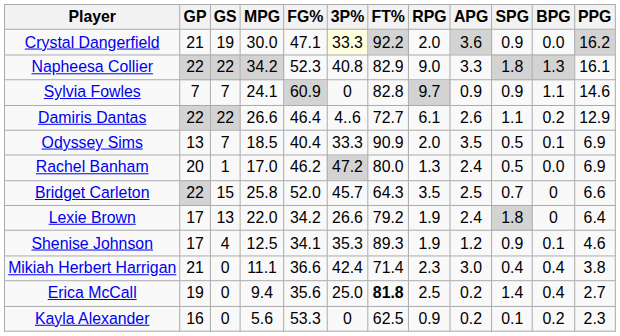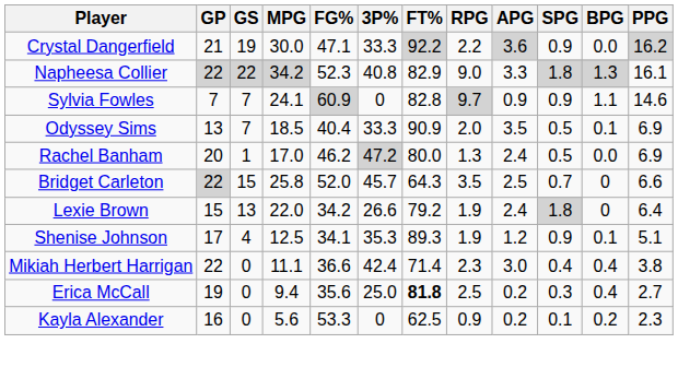Crystal Dangerfield | 3P%: lightyellow background -> no background
Crystal Dangerfield | RPG: 2.0 -> 2.2
- row: Damiris Dantas | 22 | 22 | 26.6 | 46.4 | 4..6 | 72.7 | 6.1 | 2.6 | 1.1 | 0.2 | 12.9
Lexie Brown | GP: 17 -> 15
Shenise Johnson | PPG: 4.6 -> 5.1
Mikiah Herbert Harrigan | GP: 21 -> 22
Erica McCall | SPG: 1.4 -> 0.3
